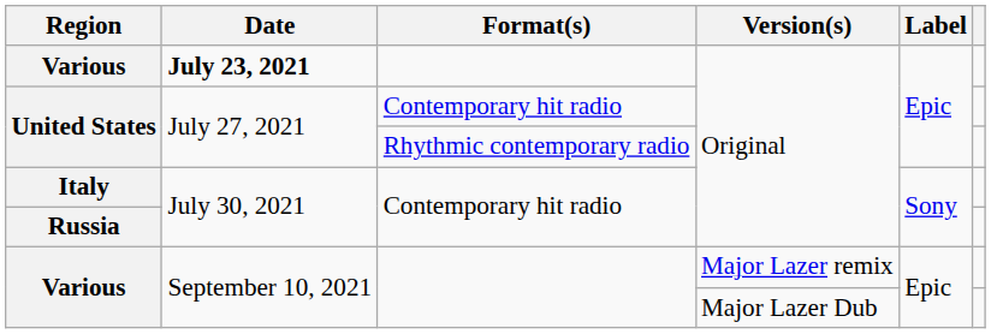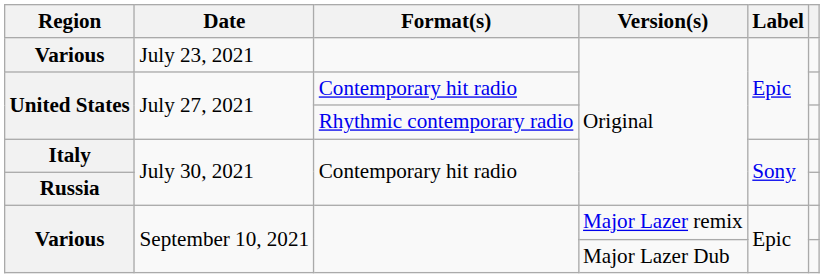Various / Original | Date: bold -> normal
